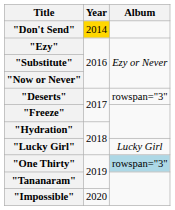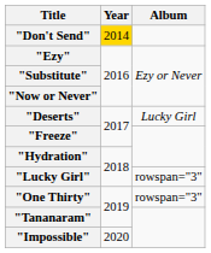"Deserts" | Album: rowspan="3" -> Lucky Girl
"Lucky Girl" | Album: Lucky Girl -> rowspan="3"
"One Thirty" | Album: lightblue background -> no background
